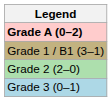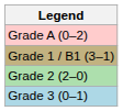row 2 | column 1: bold -> normal
